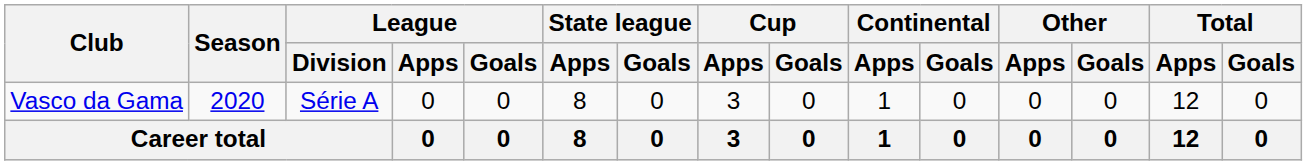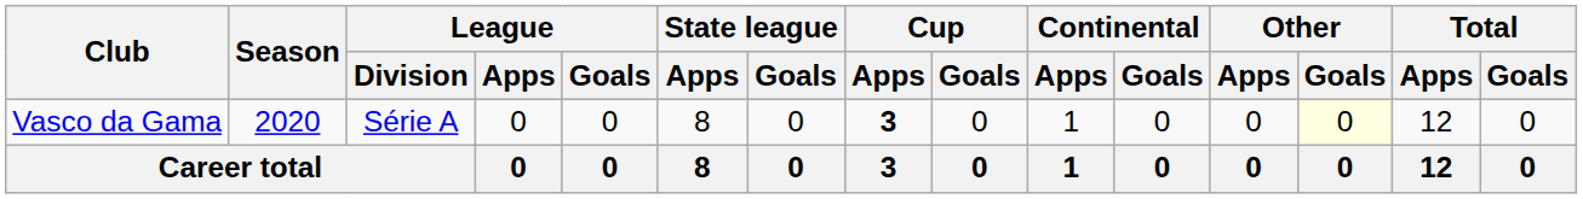Vasco da Gama | Cup / Apps: normal -> bold
Vasco da Gama | Other / Goals: no background -> lightyellow background
